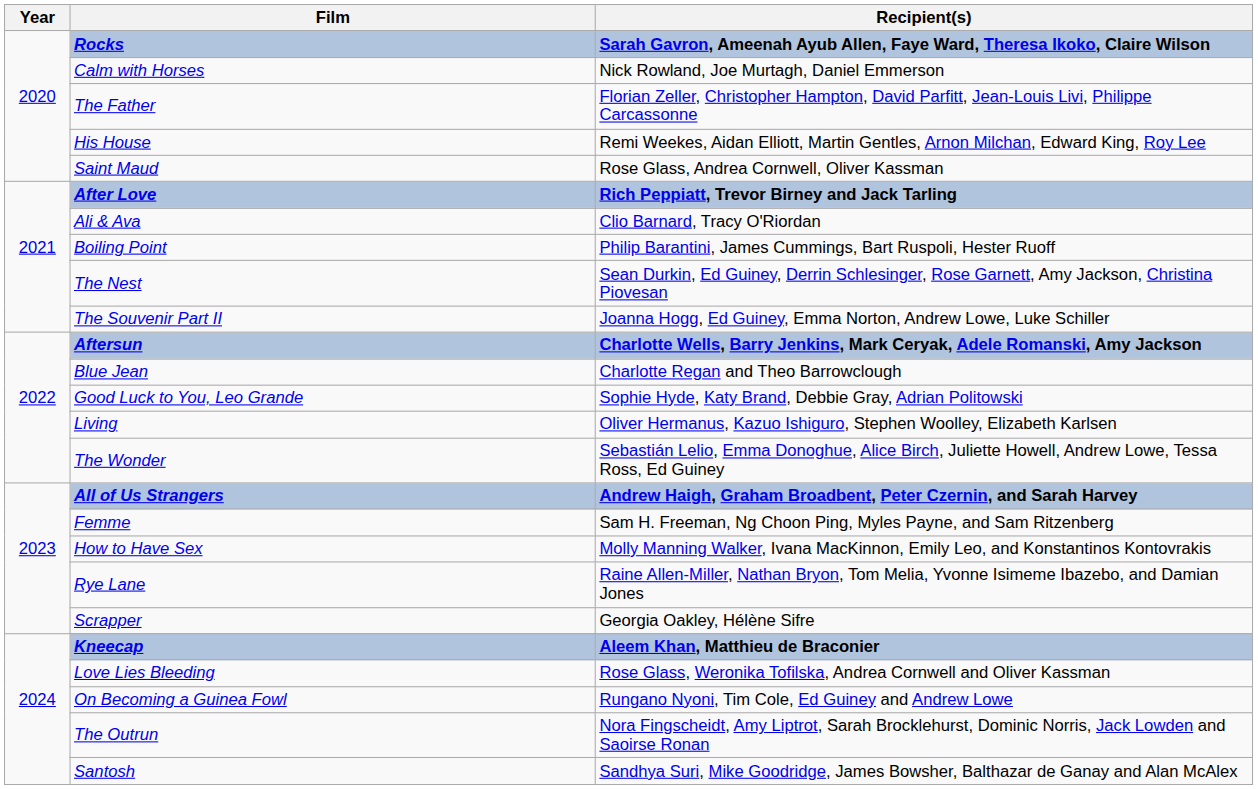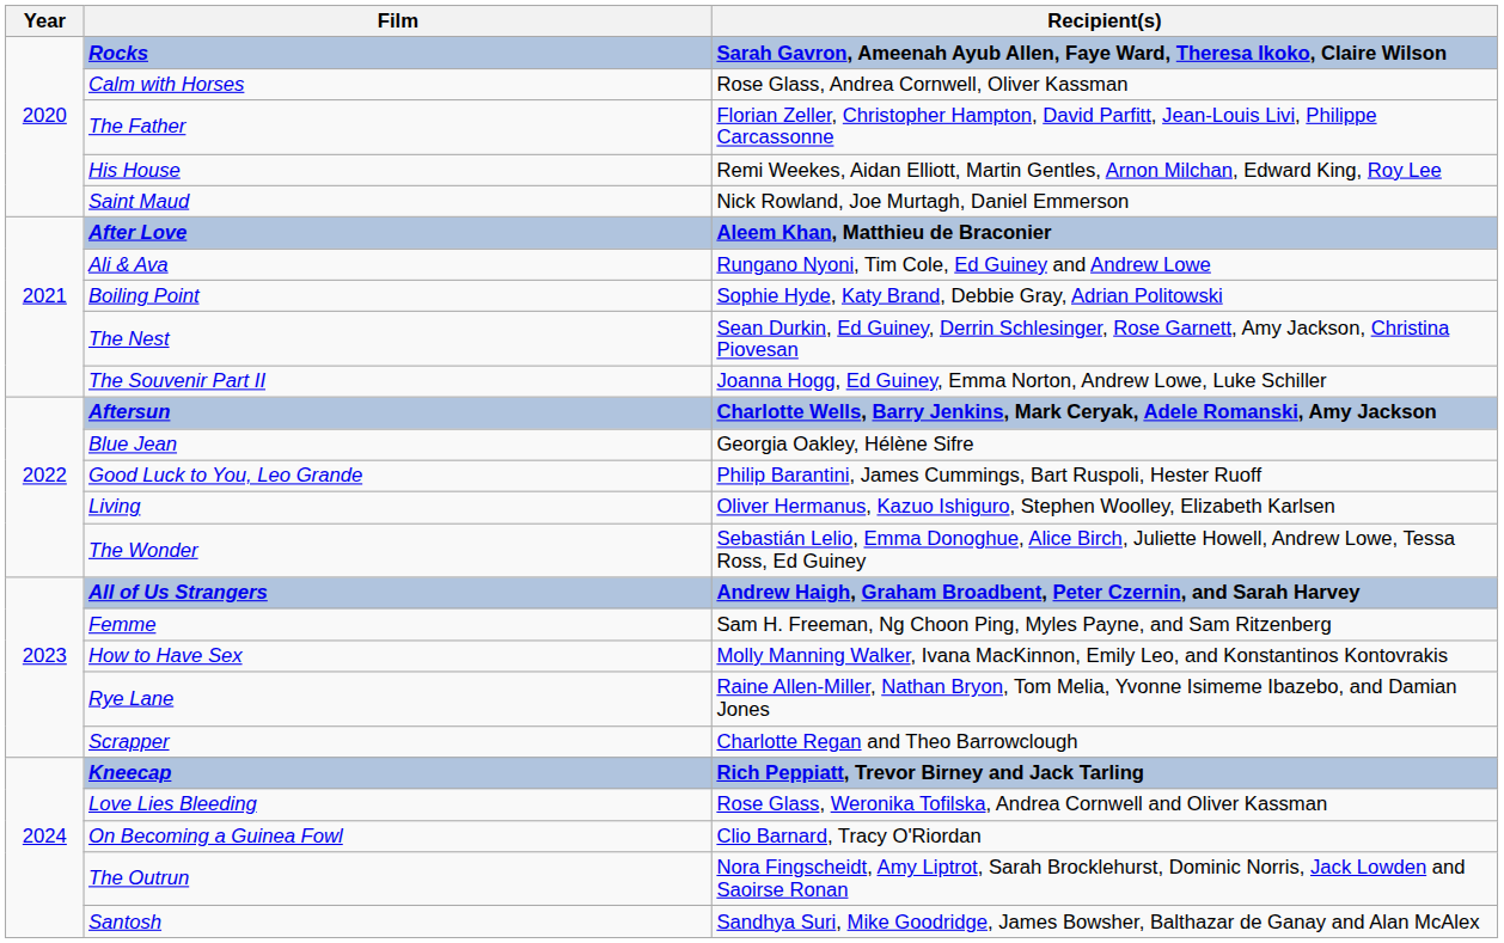Calm with Horses | Recipient(s): Nick Rowland, Joe Murtagh, Daniel Emmerson -> Rose Glass, Andrea Cornwell, Oliver Kassman
Saint Maud | Recipient(s): Rose Glass, Andrea Cornwell, Oliver Kassman -> Nick Rowland, Joe Murtagh, Daniel Emmerson
After Love | Recipient(s): Rich Peppiatt, Trevor Birney and Jack Tarling -> Aleem Khan, Matthieu de Braconier
Ali & Ava | Recipient(s): Clio Barnard, Tracy O'Riordan -> Rungano Nyoni, Tim Cole, Ed Guiney and Andrew Lowe
Boiling Point | Recipient(s): Philip Barantini, James Cummings, Bart Ruspoli, Hester Ruoff -> Sophie Hyde, Katy Brand, Debbie Gray, Adrian Politowski
Blue Jean | Recipient(s): Charlotte Regan and Theo Barrowclough -> Georgia Oakley, Hélène Sifre
Good Luck to You, Leo Grande | Recipient(s): Sophie Hyde, Katy Brand, Debbie Gray, Adrian Politowski -> Philip Barantini, James Cummings, Bart Ruspoli, Hester Ruoff
Scrapper | Recipient(s): Georgia Oakley, Hélène Sifre -> Charlotte Regan and Theo Barrowclough
Kneecap | Recipient(s): Aleem Khan, Matthieu de Braconier -> Rich Peppiatt, Trevor Birney and Jack Tarling
On Becoming a Guinea Fowl | Recipient(s): Rungano Nyoni, Tim Cole, Ed Guiney and Andrew Lowe -> Clio Barnard, Tracy O'Riordan
